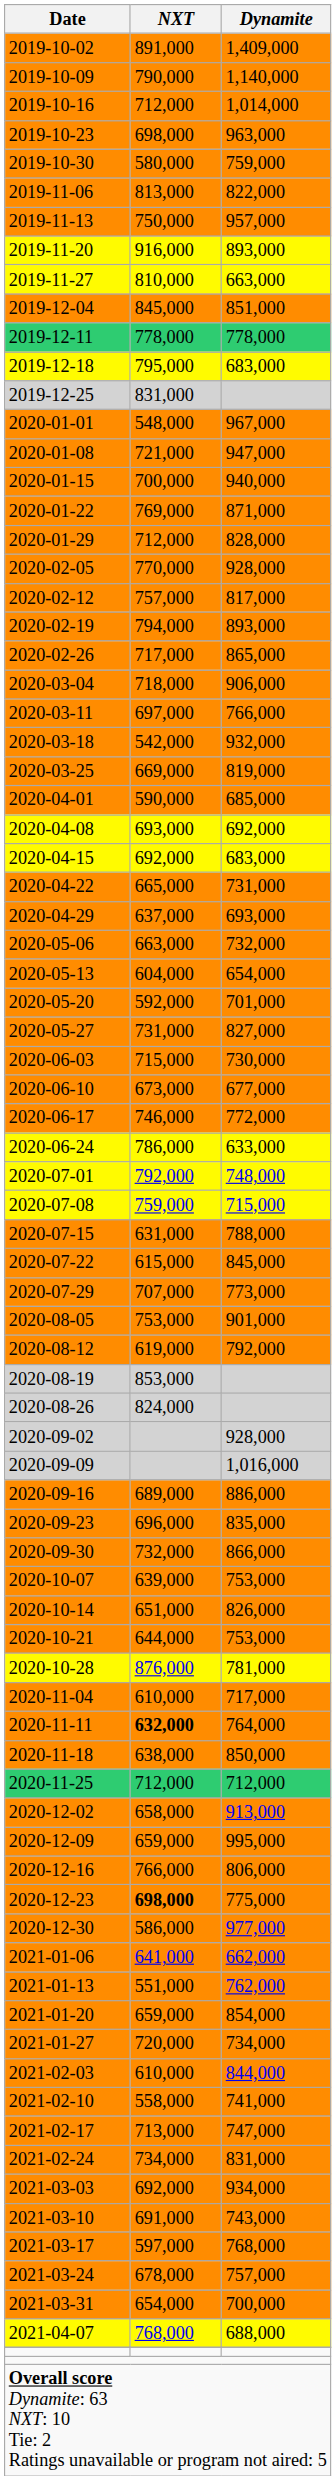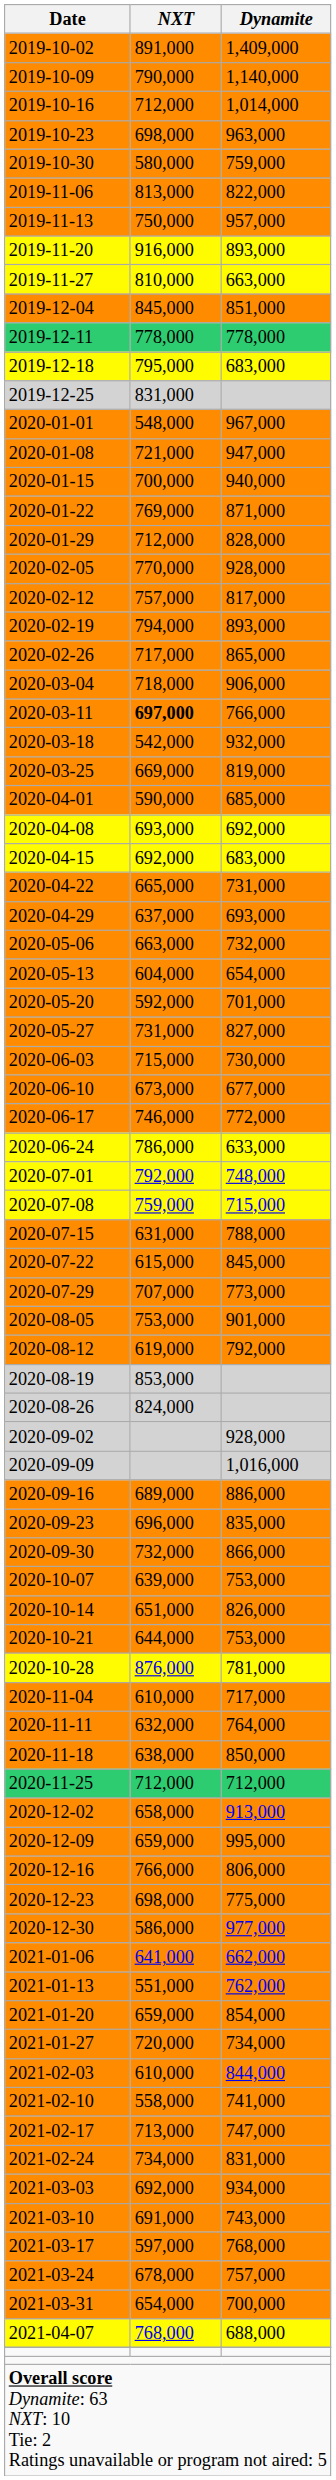2020-03-11 | NXT: normal -> bold
2020-11-11 | NXT: bold -> normal
2020-12-23 | NXT: bold -> normal
